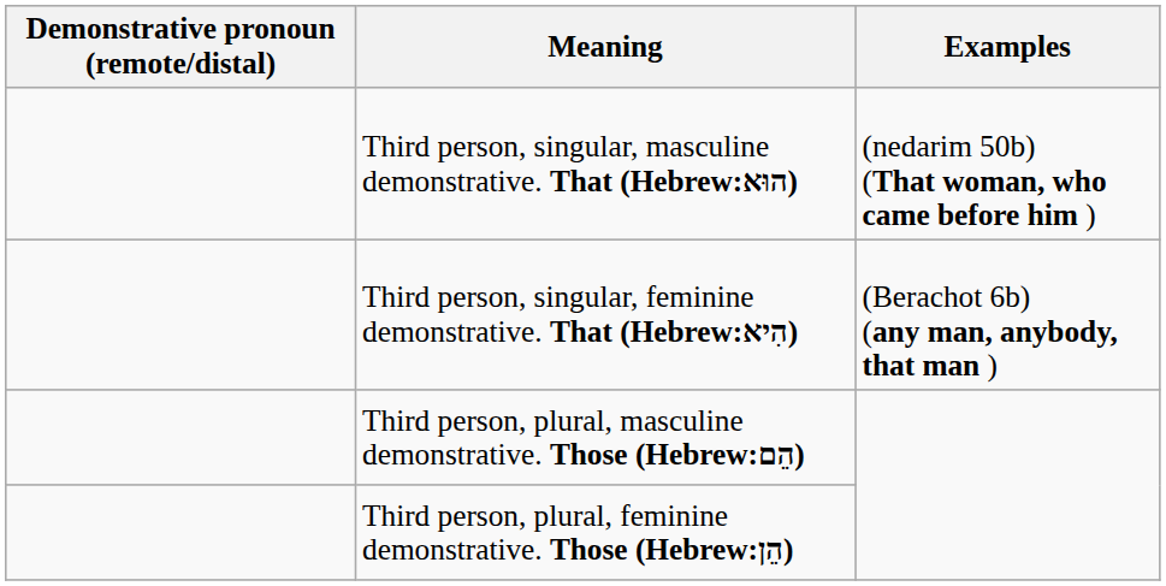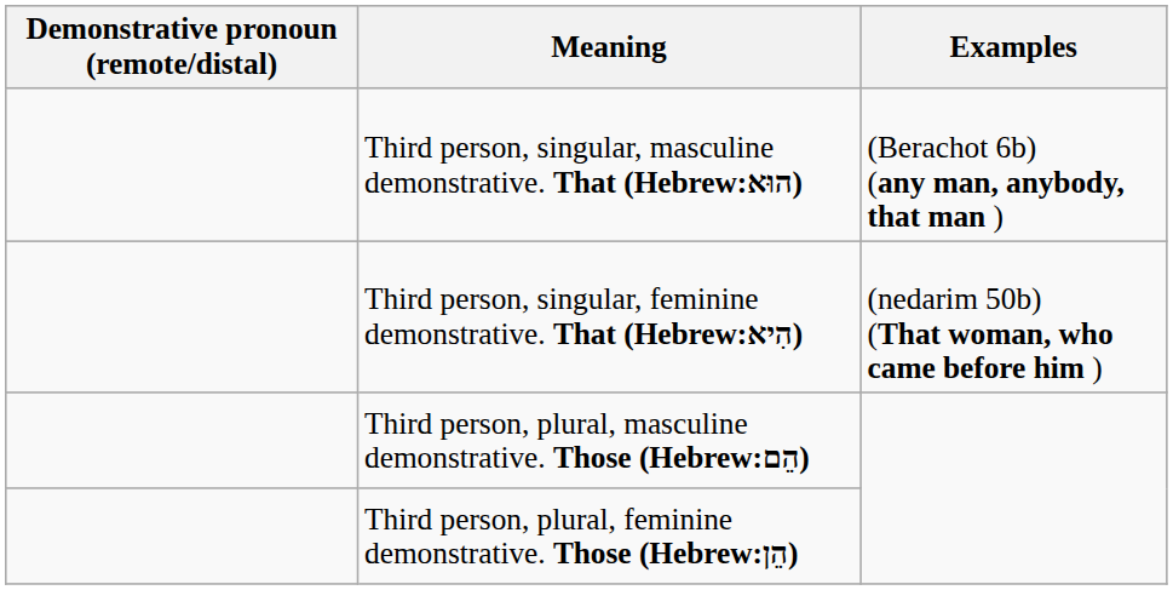row 2 | Examples: (nedarim 50b) (That woman, who came before him ) -> (Berachot 6b) (any man, anybody, that man )
row 3 | Examples: (Berachot 6b) (any man, anybody, that man ) -> (nedarim 50b) (That woman, who came before him )
